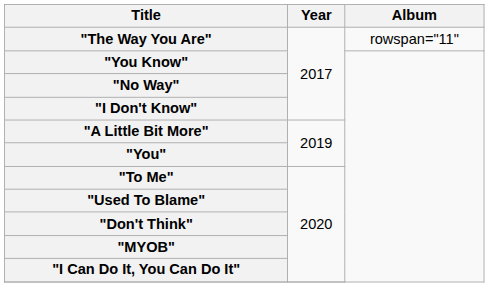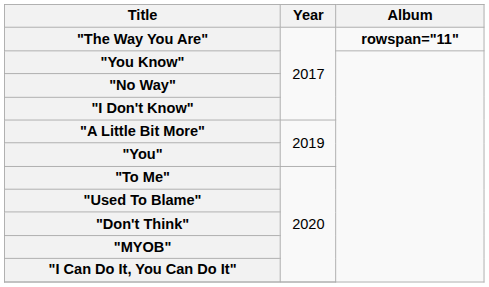"The Way You Are" | Album: normal -> bold
